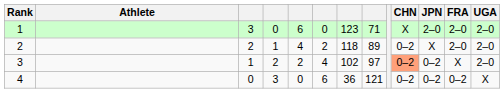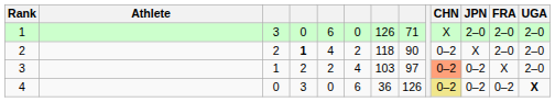row 2 | column 7: 123 -> 126
row 3 | column 4: normal -> bold
row 3 | column 8: 89 -> 90
row 4 | column 7: 102 -> 103
row 5 | column 8: 121 -> 126
row 5 | CHN: no background -> khaki background
row 5 | UGA: normal -> bold
